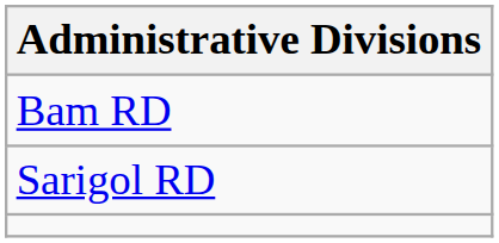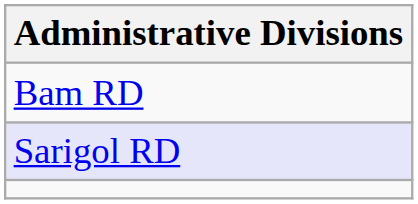row 3 | column 1: no background -> lavender background
